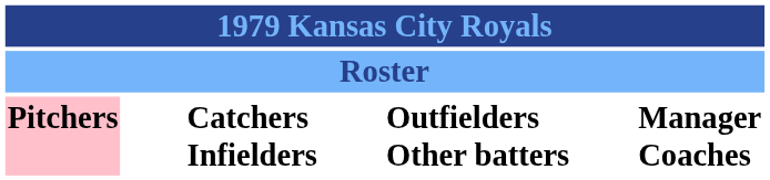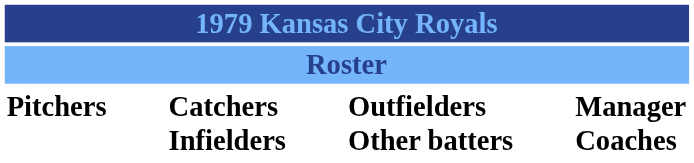Pitchers | column 1: pink background -> no background
